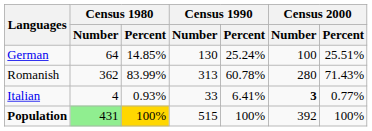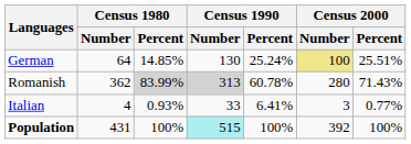German | Census 2000 / Number: no background -> khaki background
Romanish | Census 1980 / Percent: no background -> lightgrey background
Romanish | Census 1990 / Number: no background -> lightgrey background
Italian | Census 2000 / Number: bold -> normal
Population | Census 1980 / Number: lightgreen background -> no background
Population | Census 1980 / Percent: gold background -> no background
Population | Census 1990 / Number: no background -> paleturquoise background
